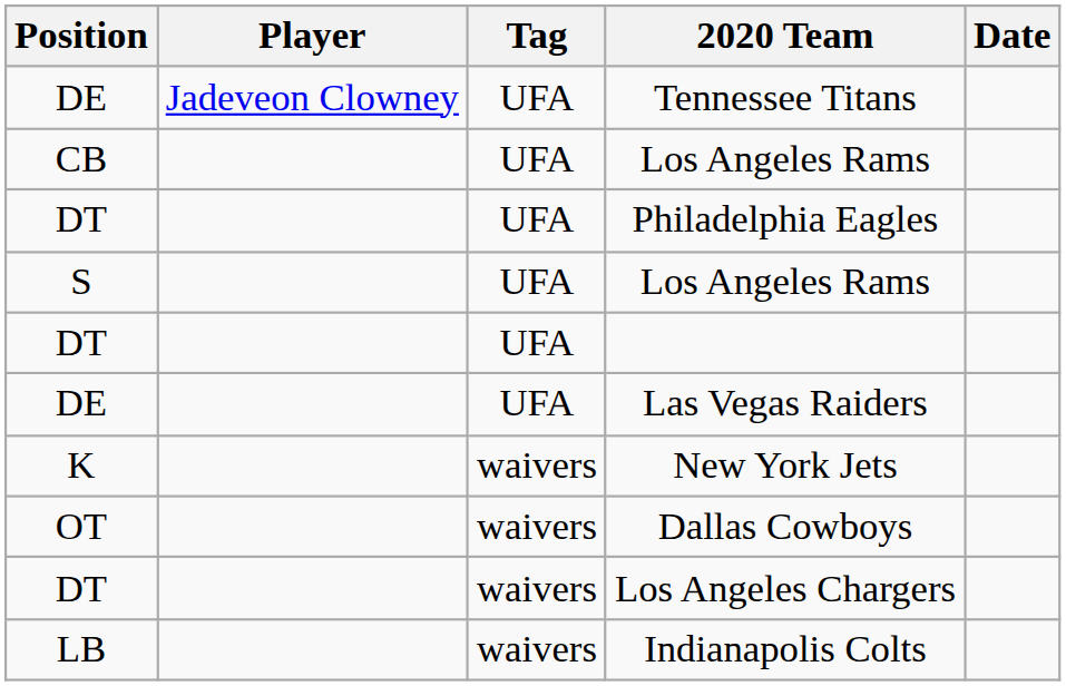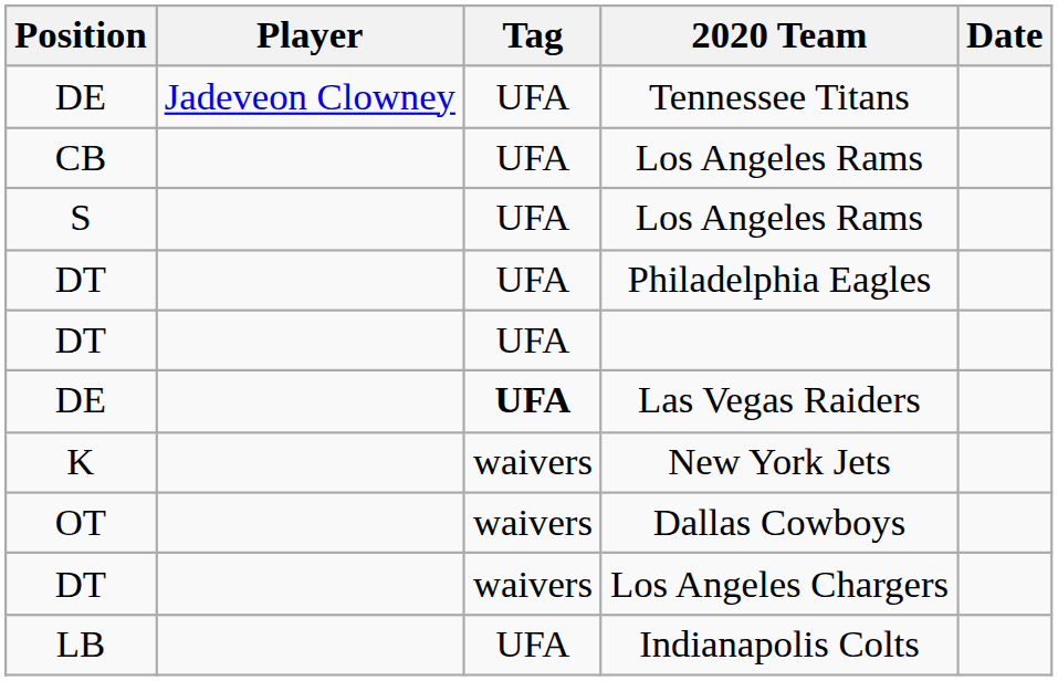rows swapped: Philadelphia Eagles <-> S / Los Angeles Rams
Las Vegas Raiders | Tag: normal -> bold
Indianapolis Colts | Tag: waivers -> UFA
